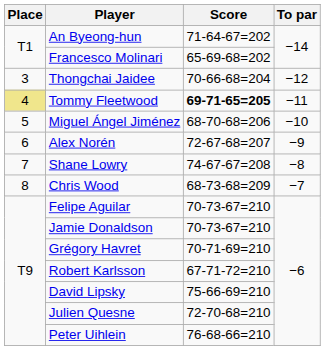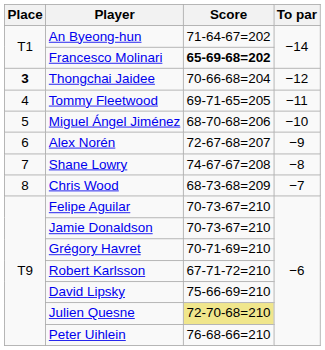Francesco Molinari | Score: normal -> bold
Thongchai Jaidee | Place: normal -> bold
Tommy Fleetwood | Place: khaki background -> no background
Tommy Fleetwood | Score: bold -> normal
Julien Quesne | Score: no background -> khaki background
